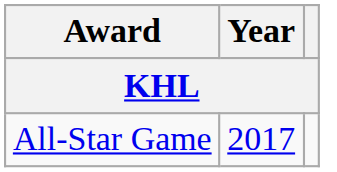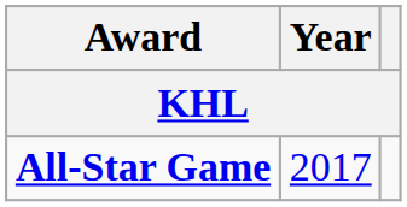row 3 | Award: normal -> bold
